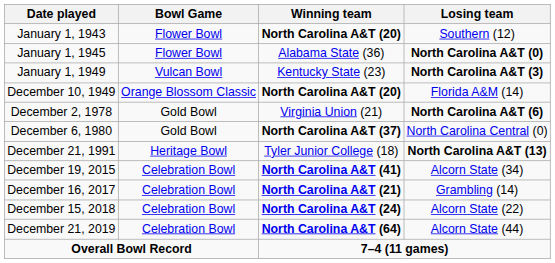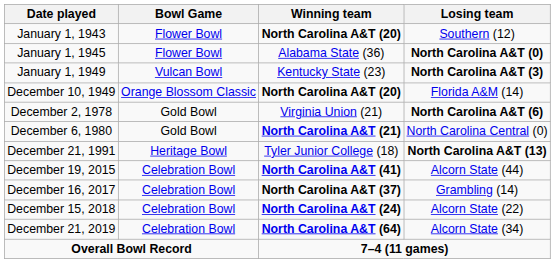December 6, 1980 | Winning team: North Carolina A&T (37) -> North Carolina A&T (21)
December 19, 2015 | Losing team: Alcorn State (34) -> Alcorn State (44)
December 16, 2017 | Winning team: North Carolina A&T (21) -> North Carolina A&T (37)
December 21, 2019 | Losing team: Alcorn State (44) -> Alcorn State (34)
